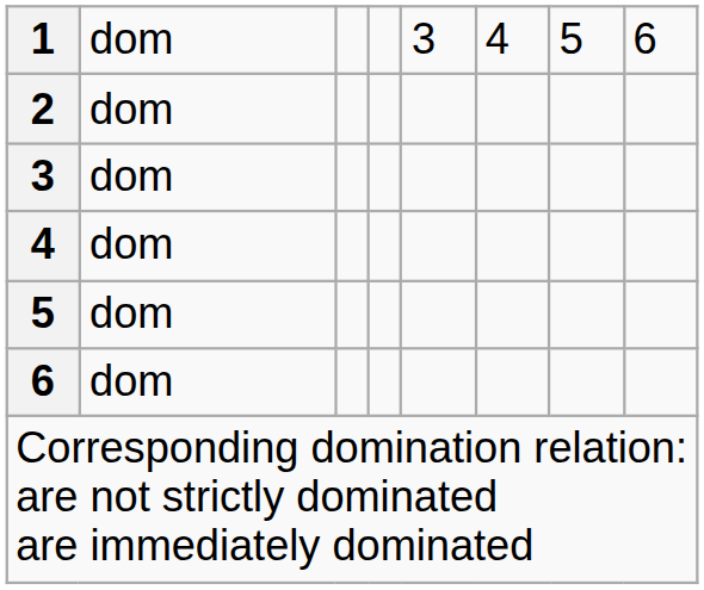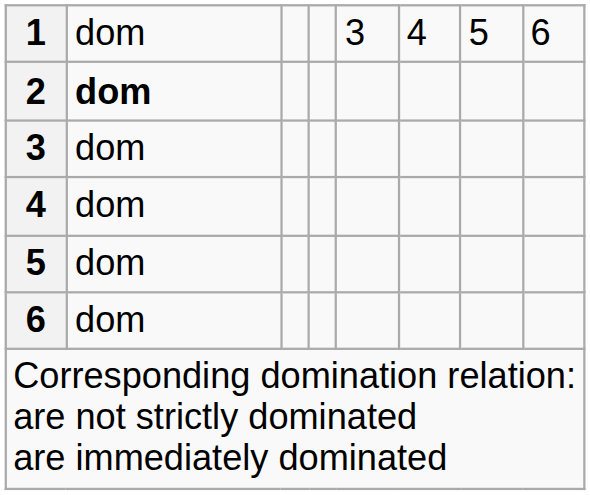2 | column 2: normal -> bold
